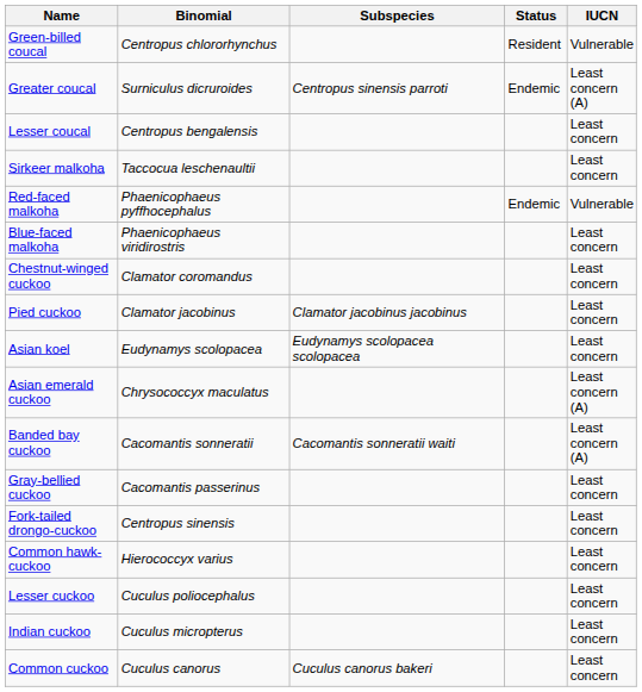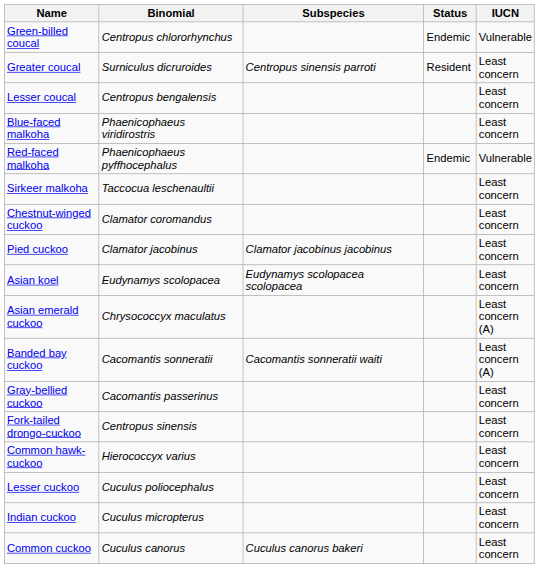Green-billed coucal | Status: Resident -> Endemic
Greater coucal | Status: Endemic -> Resident
Greater coucal | IUCN: Least concern (A) -> Least concern
rows swapped: Sirkeer malkoha <-> Blue-faced malkoha
